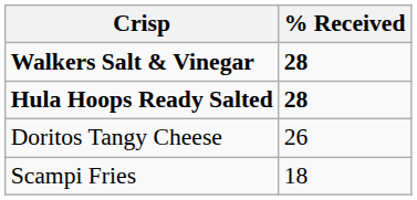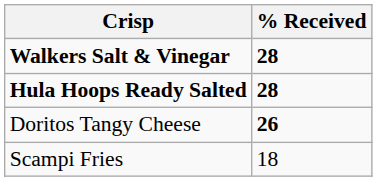Doritos Tangy Cheese | % Received: normal -> bold
